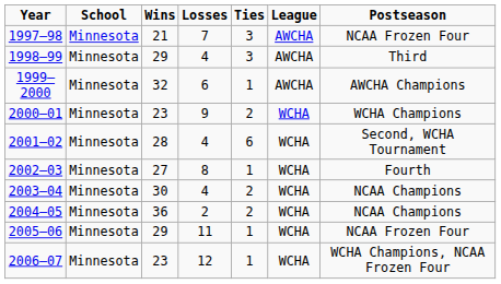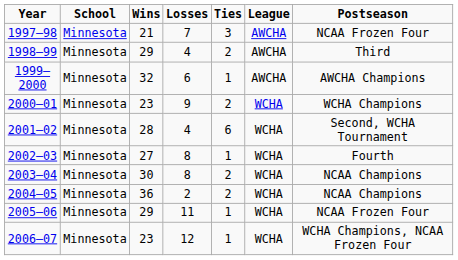1998–99 | Ties: 3 -> 2
2003–04 | Losses: 4 -> 8
